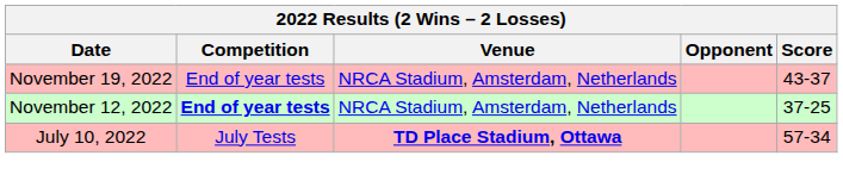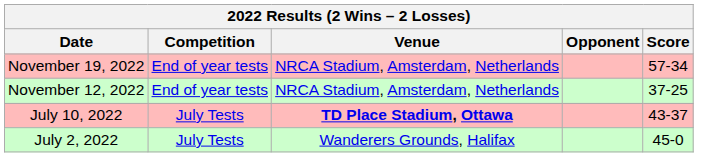November 19, 2022 | Score: 43-37 -> 57-34
November 12, 2022 | Competition: bold -> normal
July 10, 2022 | Score: 57-34 -> 43-37
+ row: July 2, 2022 | July Tests | Wanderers Grounds, Halifax | 45-0
